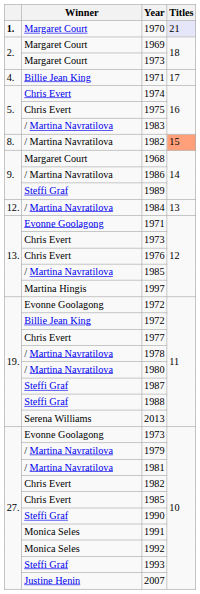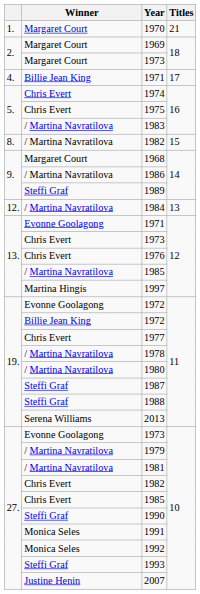1970 | column 1: bold -> normal
1970 | Titles: lavender background -> no background
/ Martina Navratilova / 1982 | Titles: lightsalmon background -> no background
